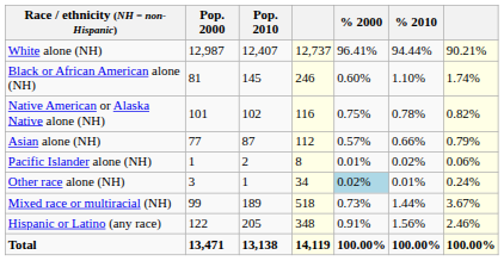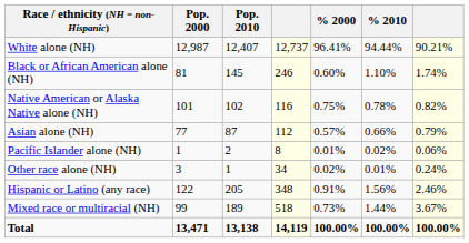Other race alone (NH) | % 2000: lightblue background -> no background
rows swapped: Mixed race or multiracial (NH) <-> Hispanic or Latino (any race)
